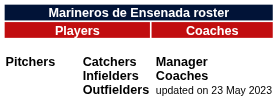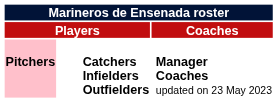Pitchers | column 1: no background -> pink background
